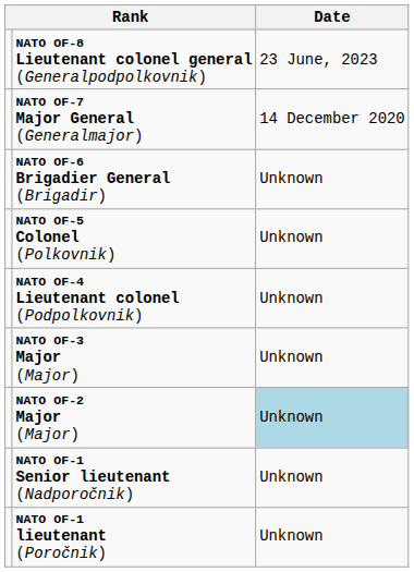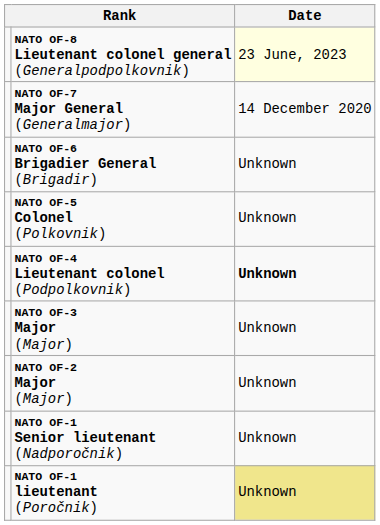NATO OF-8 Lieutenant colonel general (Generalpodpolkovnik) | Date: no background -> lightyellow background
NATO OF-4 Lieutenant colonel (Podpolkovnik) | Date: normal -> bold
NATO OF-2 Major (Major) | Date: lightblue background -> no background
NATO OF-1 lieutenant (Poročnik) | Date: no background -> khaki background
